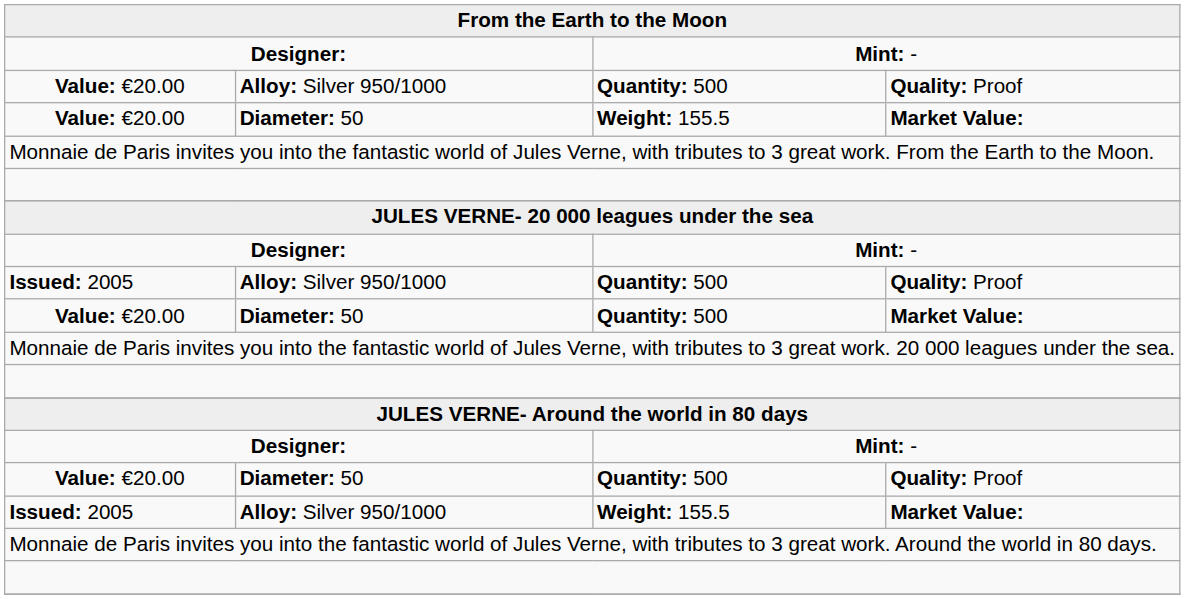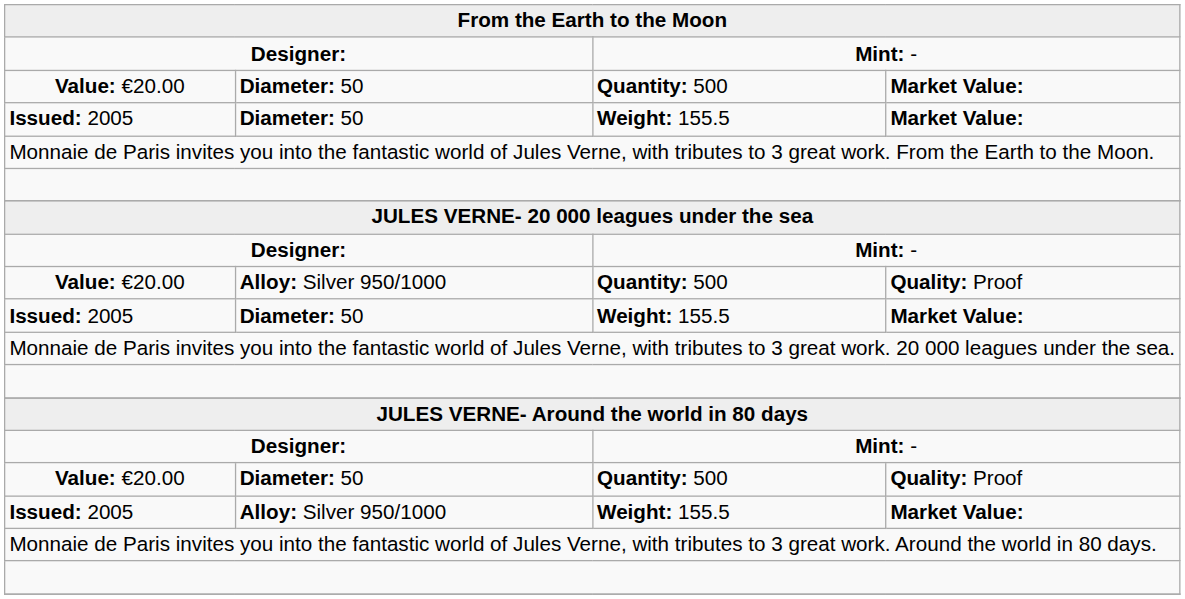row 3 | column 2: Alloy: Silver 950/1000 -> Diameter: 50
row 3 | column 4: Quality: Proof -> Market Value:
row 4 | column 1: Value: €20.00 -> Issued: 2005
row 9 | column 1: Issued: 2005 -> Value: €20.00
row 10 | column 1: Value: €20.00 -> Issued: 2005
row 10 | column 3: Quantity: 500 -> Weight: 155.5
